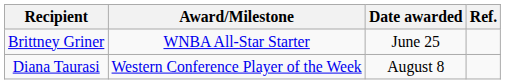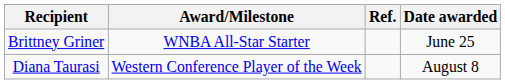columns swapped: Date awarded <-> Ref.
